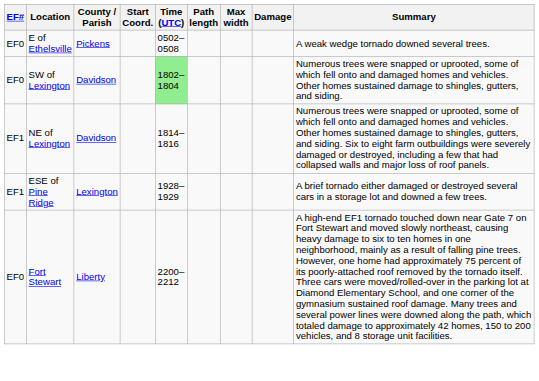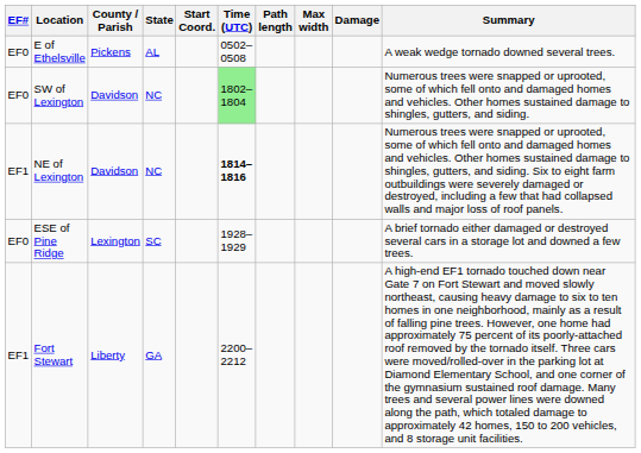+ column: State | AL | NC | NC | SC | GA
NE of Lexington | Time (UTC): normal -> bold
ESE of Pine Ridge | EF#: EF1 -> EF0
Fort Stewart | EF#: EF0 -> EF1
